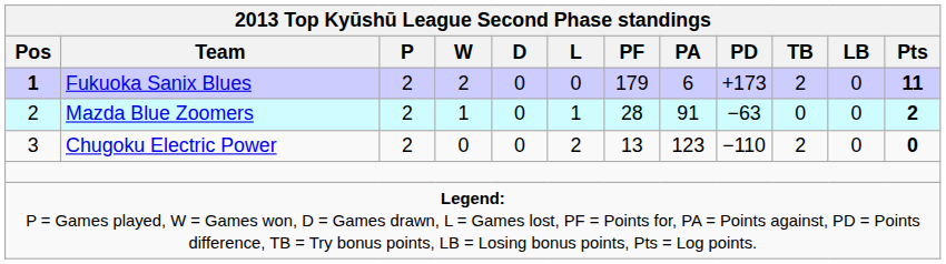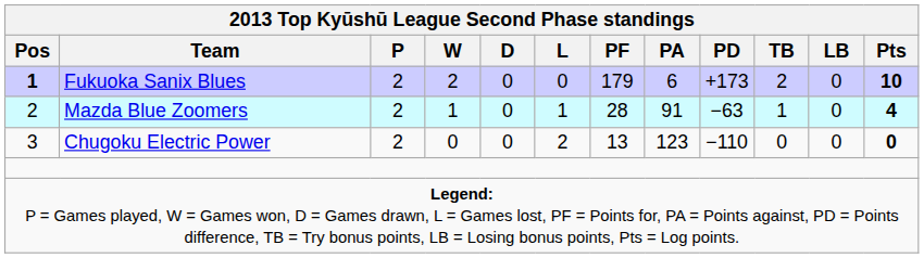Fukuoka Sanix Blues | Pts: 11 -> 10
Mazda Blue Zoomers | TB: 0 -> 1
Mazda Blue Zoomers | Pts: 2 -> 4
Chugoku Electric Power | TB: 2 -> 0
